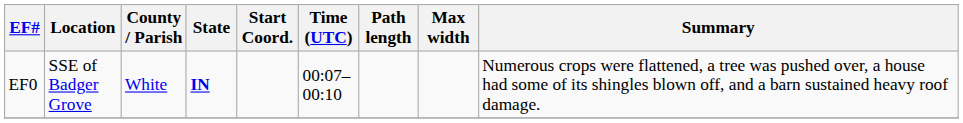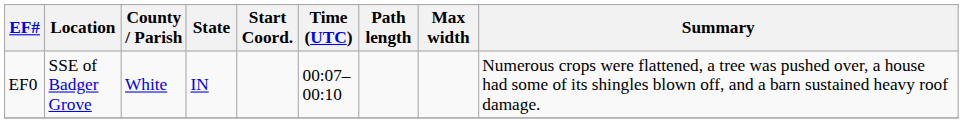EF0 | State: bold -> normal
